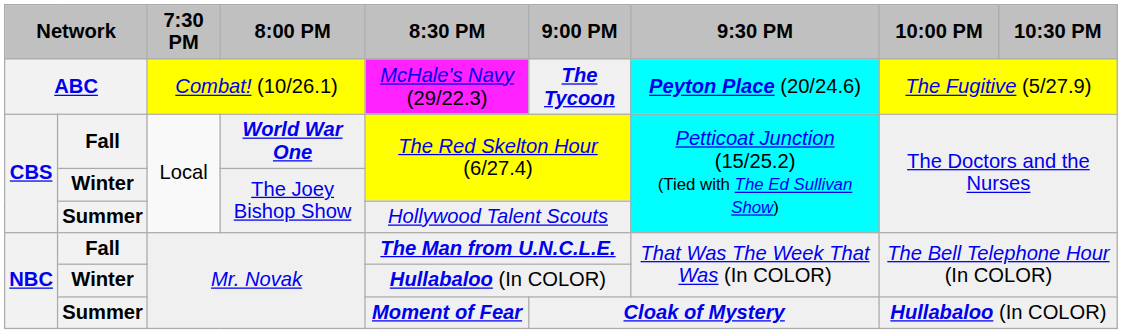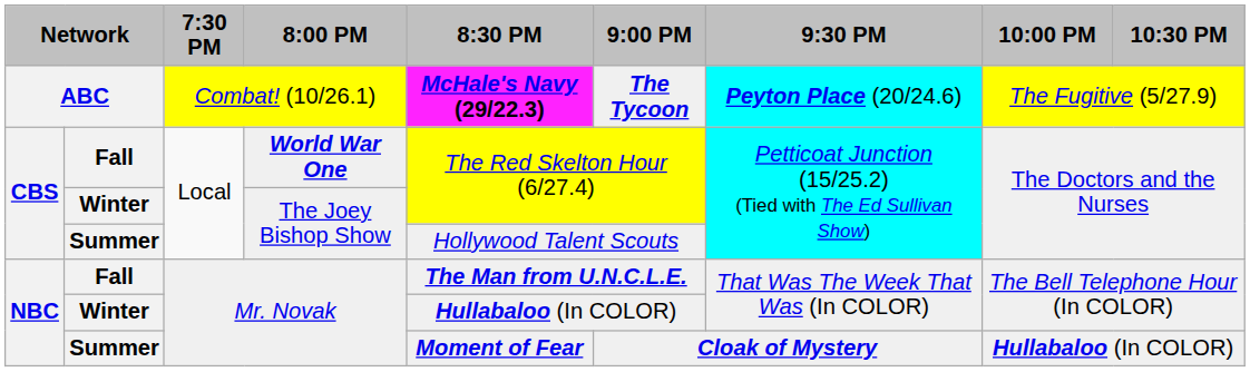ABC | 8:30 PM: normal -> bold
